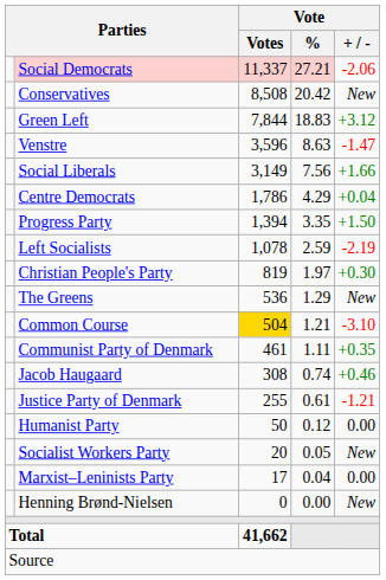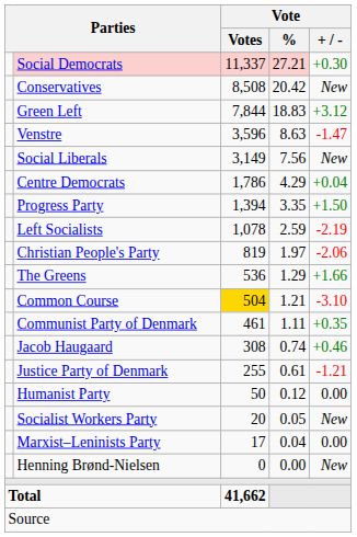Social Democrats | Vote / + / -: -2.06 -> +0.30
Social Liberals | Vote / + / -: +1.66 -> New
Christian People's Party | Vote / + / -: +0.30 -> -2.06
The Greens | Vote / + / -: New -> +1.66
